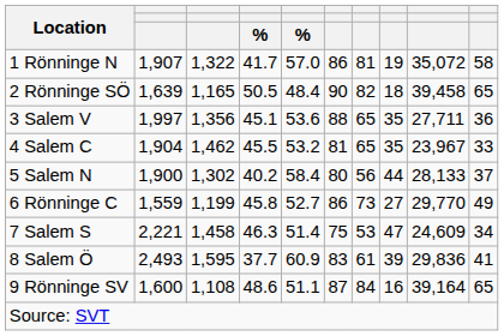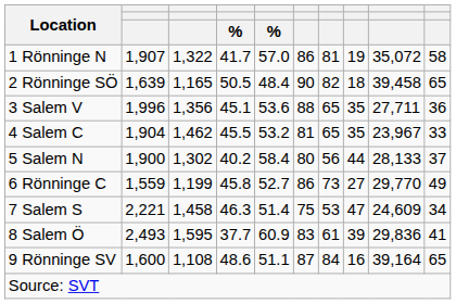3 Salem V | column 2: 1,997 -> 1,996
